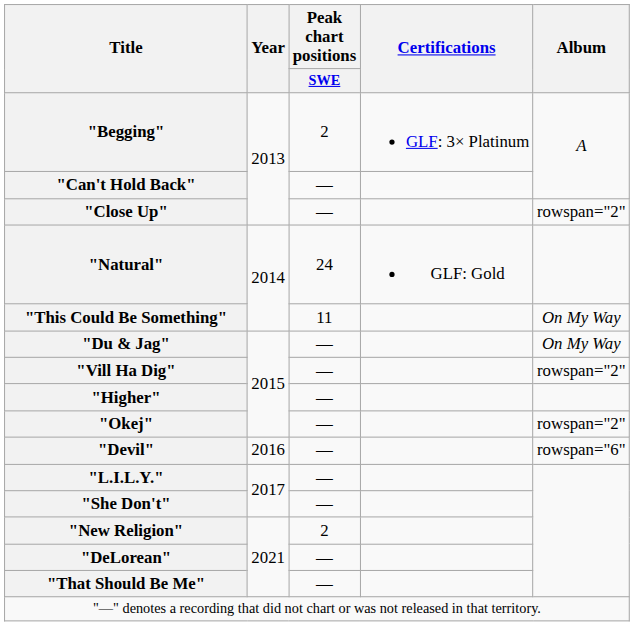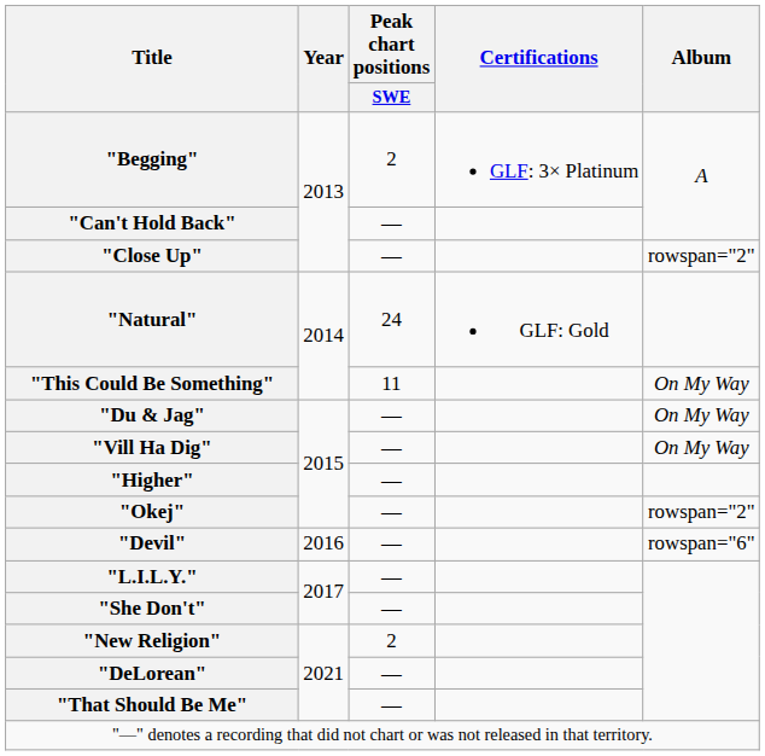"Vill Ha Dig" | Album: rowspan="2" -> On My Way
